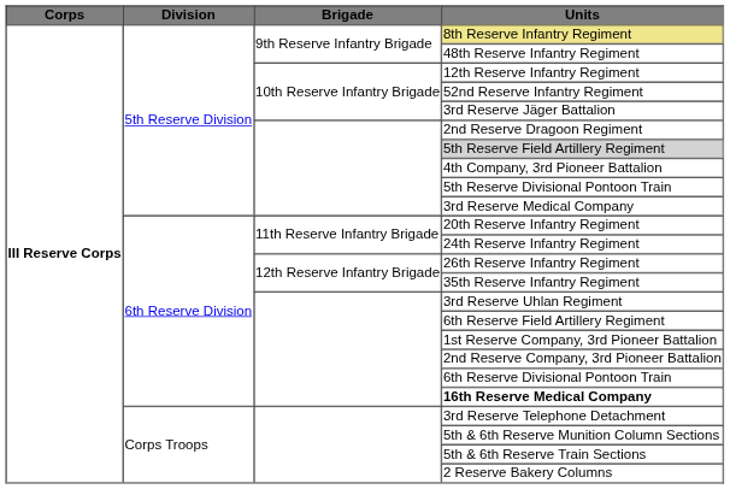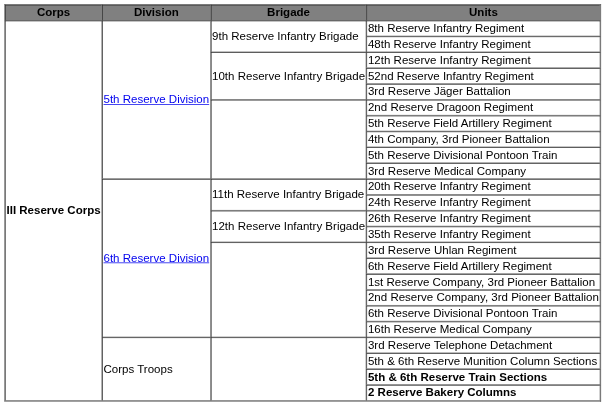8th Reserve Infantry Regiment | Units: khaki background -> no background
5th Reserve Field Artillery Regiment | Units: lightgrey background -> no background
16th Reserve Medical Company | Units: bold -> normal
5th & 6th Reserve Train Sections | Units: normal -> bold
2 Reserve Bakery Columns | Units: normal -> bold
